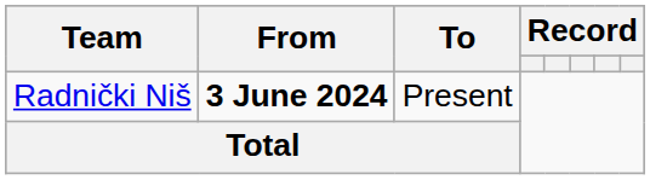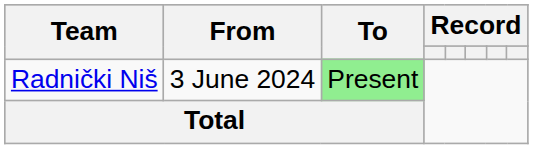Radnički Niš | From: bold -> normal
Radnički Niš | To: no background -> lightgreen background
